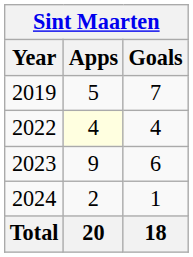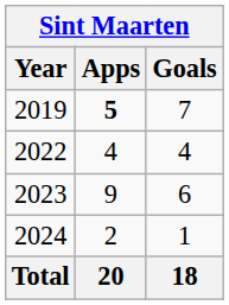2019 | Apps: normal -> bold
2022 | Apps: lightyellow background -> no background
